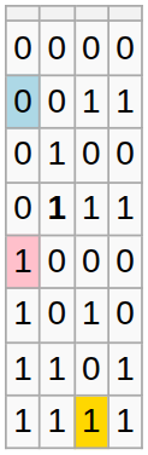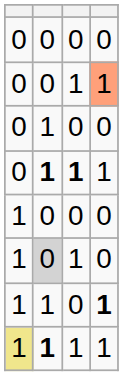row 3 | column 1: lightblue background -> no background
row 3 | column 4: no background -> lightsalmon background
row 5 | column 3: normal -> bold
row 6 | column 1: pink background -> no background
row 7 | column 2: no background -> lightgrey background
row 8 | column 4: normal -> bold
row 9 | column 1: no background -> khaki background
row 9 | column 2: normal -> bold
row 9 | column 3: gold background -> no background
